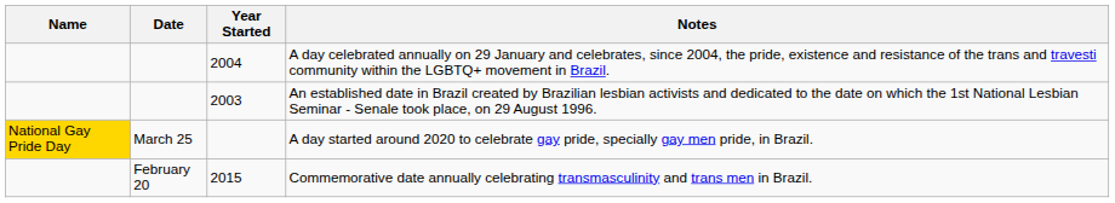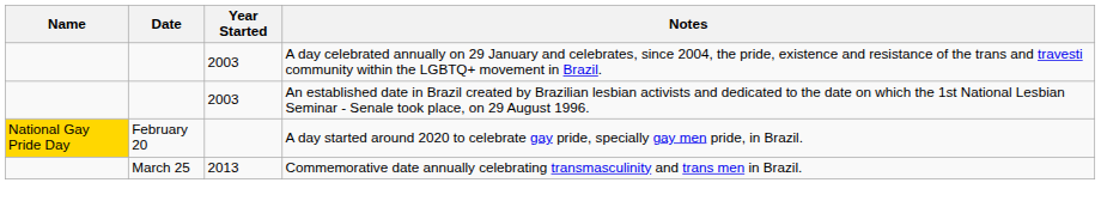row 2 | Year Started: 2004 -> 2003
row 4 | Date: March 25 -> February 20
row 5 | Date: February 20 -> March 25
row 5 | Year Started: 2015 -> 2013
